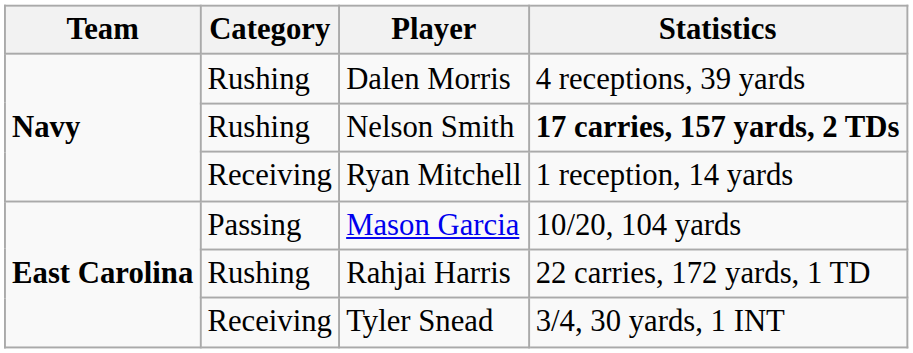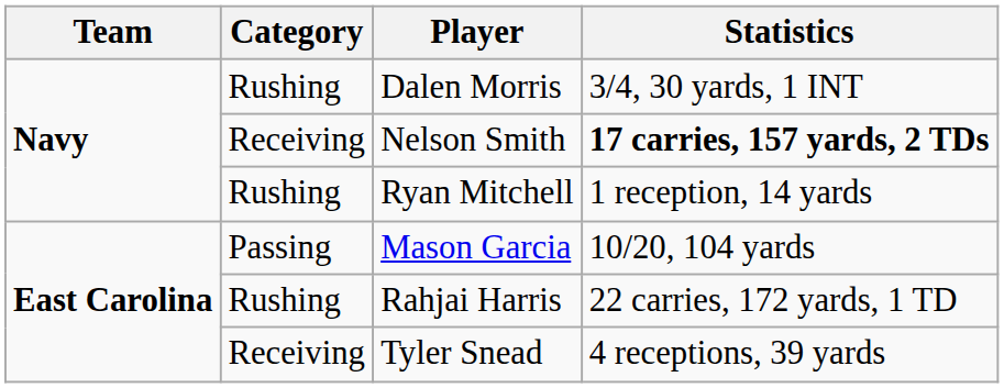Dalen Morris | Statistics: 4 receptions, 39 yards -> 3/4, 30 yards, 1 INT
Nelson Smith | Category: Rushing -> Receiving
Ryan Mitchell | Category: Receiving -> Rushing
Tyler Snead | Statistics: 3/4, 30 yards, 1 INT -> 4 receptions, 39 yards
